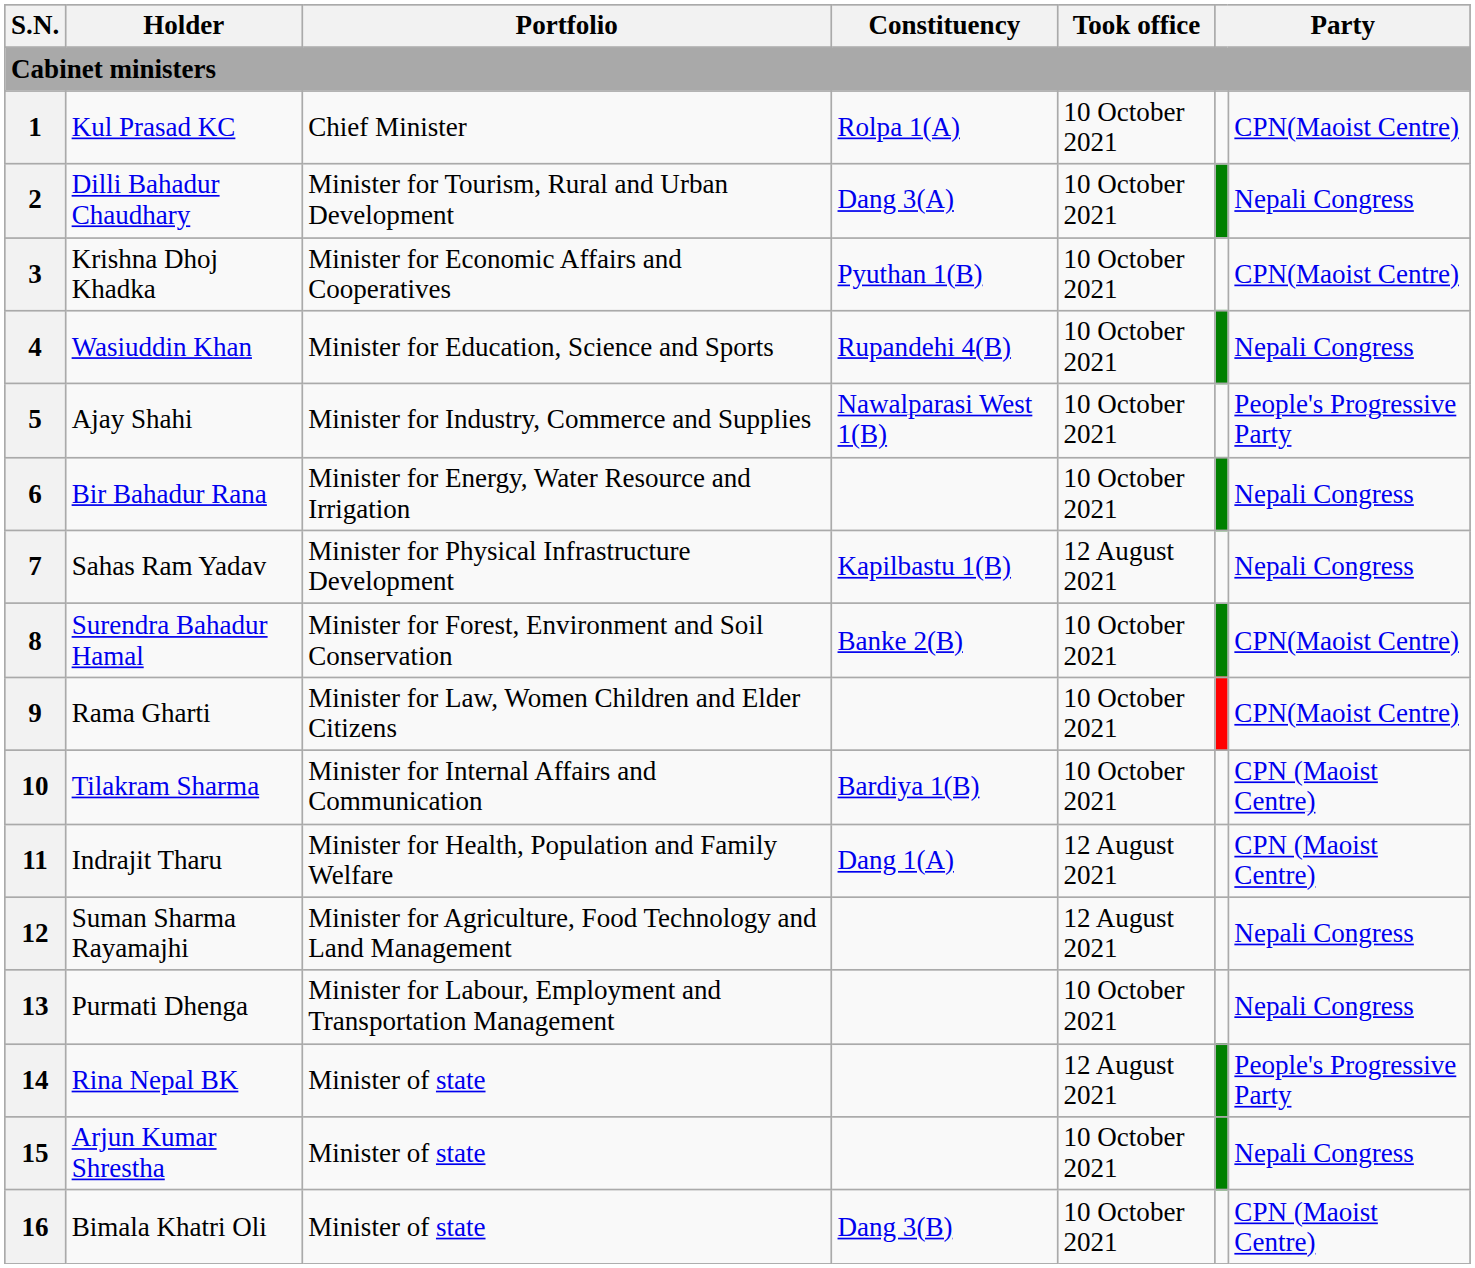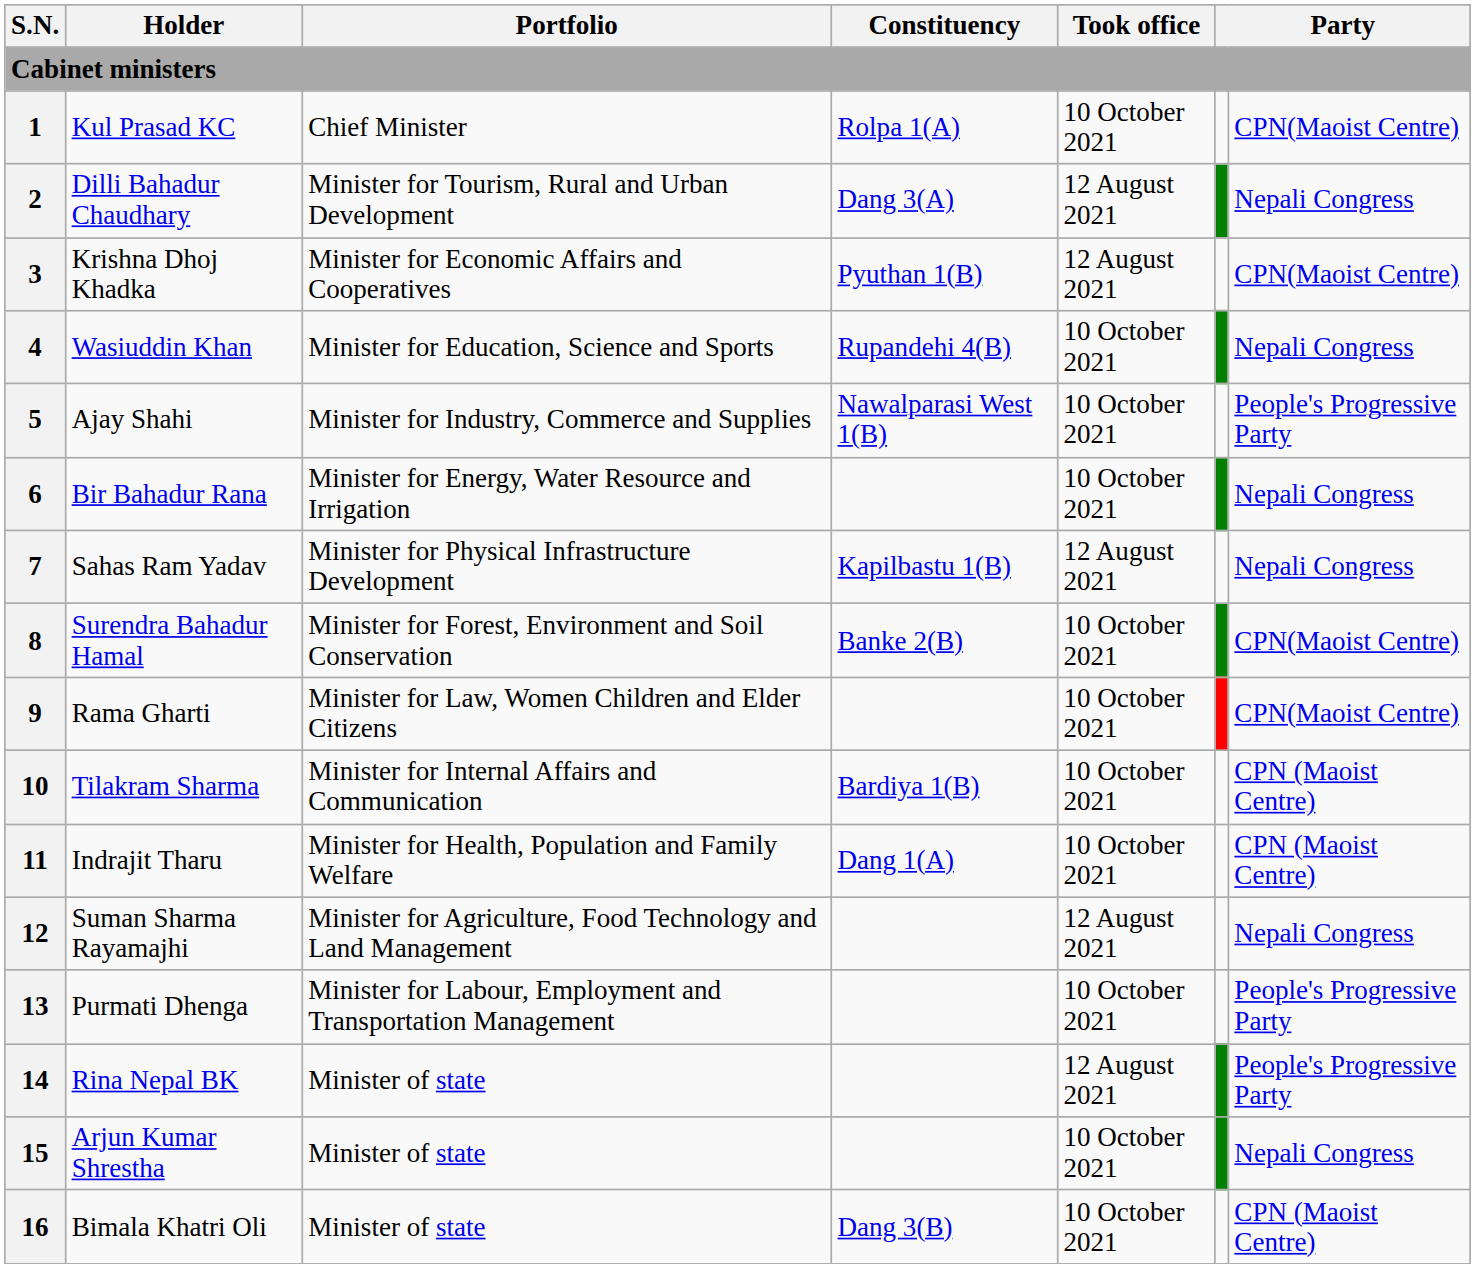2 | Took office: 10 October 2021 -> 12 August 2021
3 | Took office: 10 October 2021 -> 12 August 2021
11 | Took office: 12 August 2021 -> 10 October 2021
13 | column 7: Nepali Congress -> People's Progressive Party
